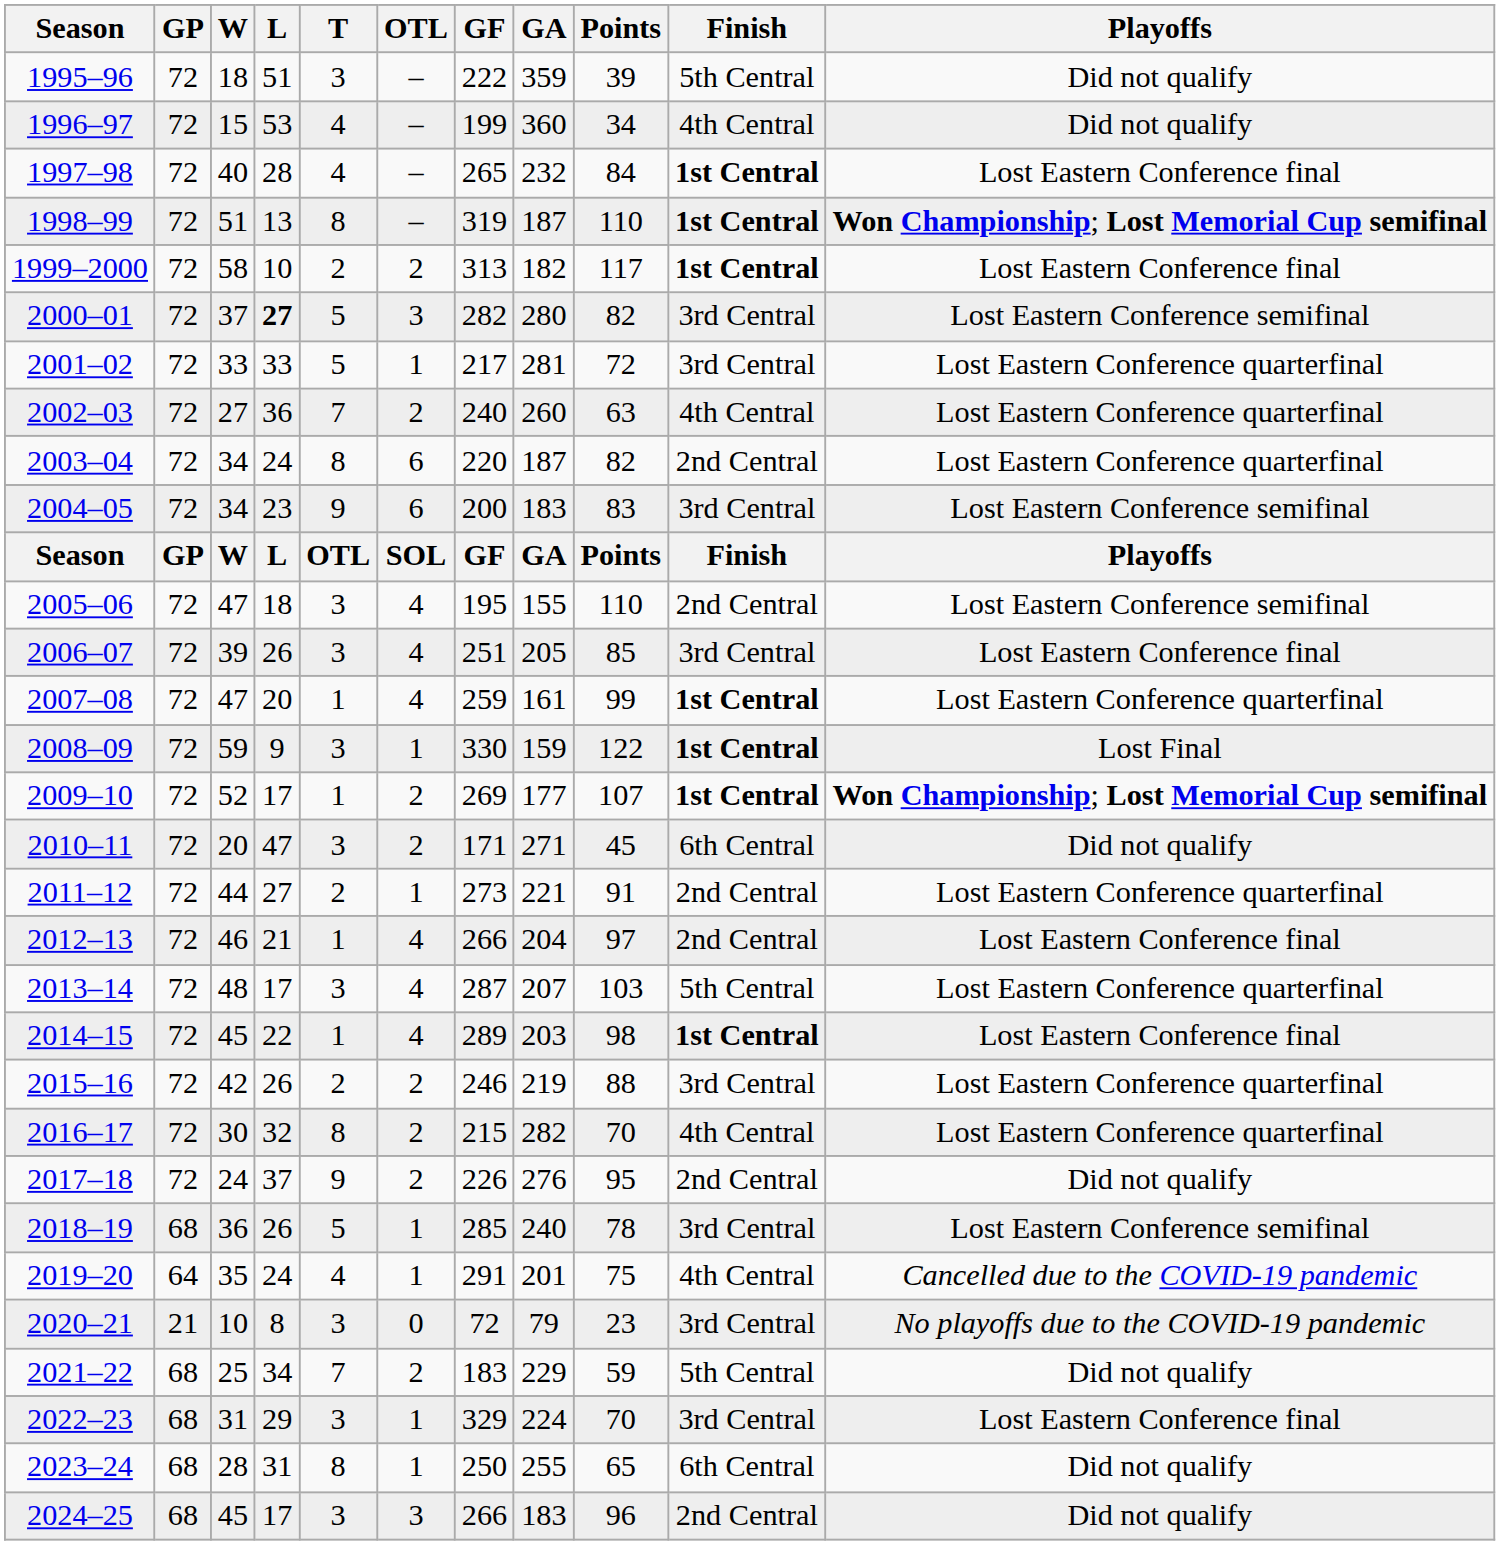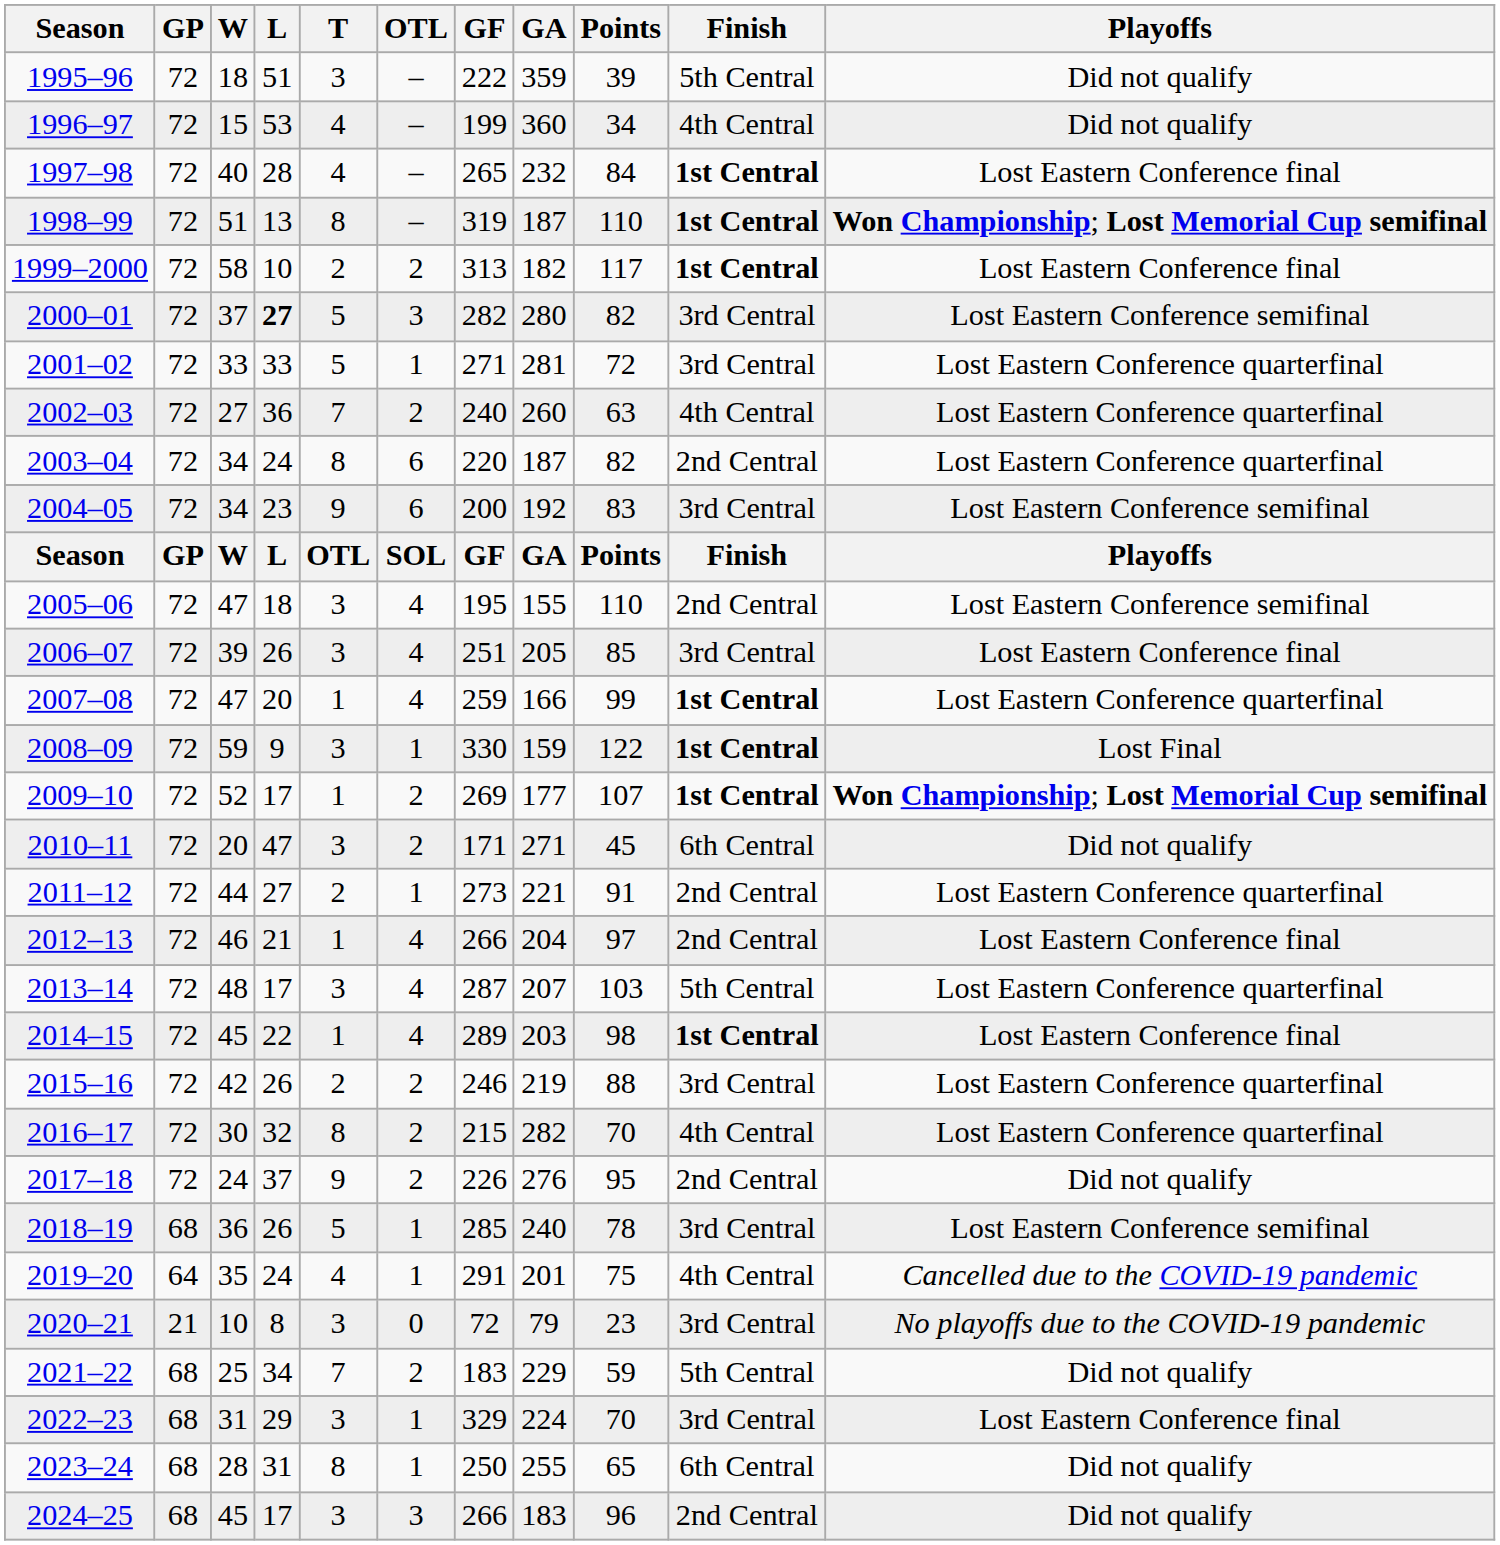2001–02 | GF: 217 -> 271
2004–05 | GA: 183 -> 192
2007–08 | GA: 161 -> 166
